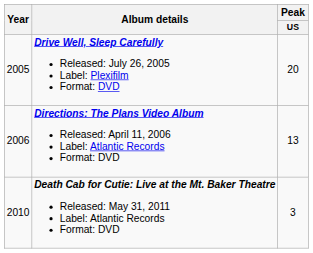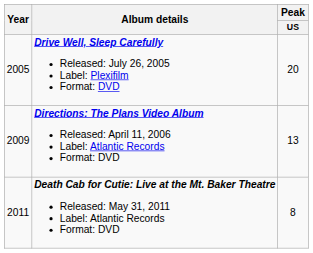row 4 | Year: 2006 -> 2009
row 5 | Year: 2010 -> 2011
row 5 | Peak / US: 3 -> 8
